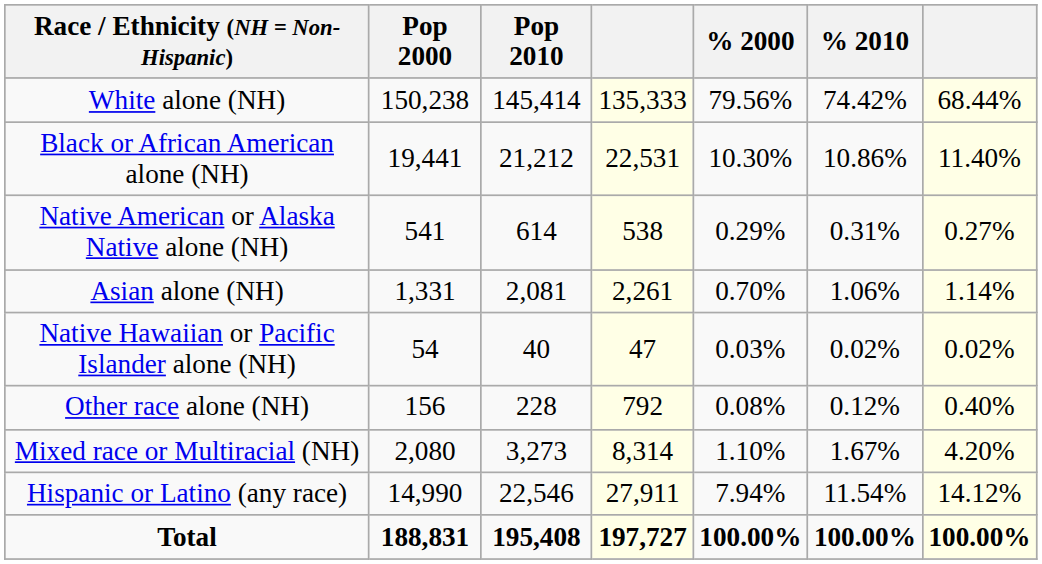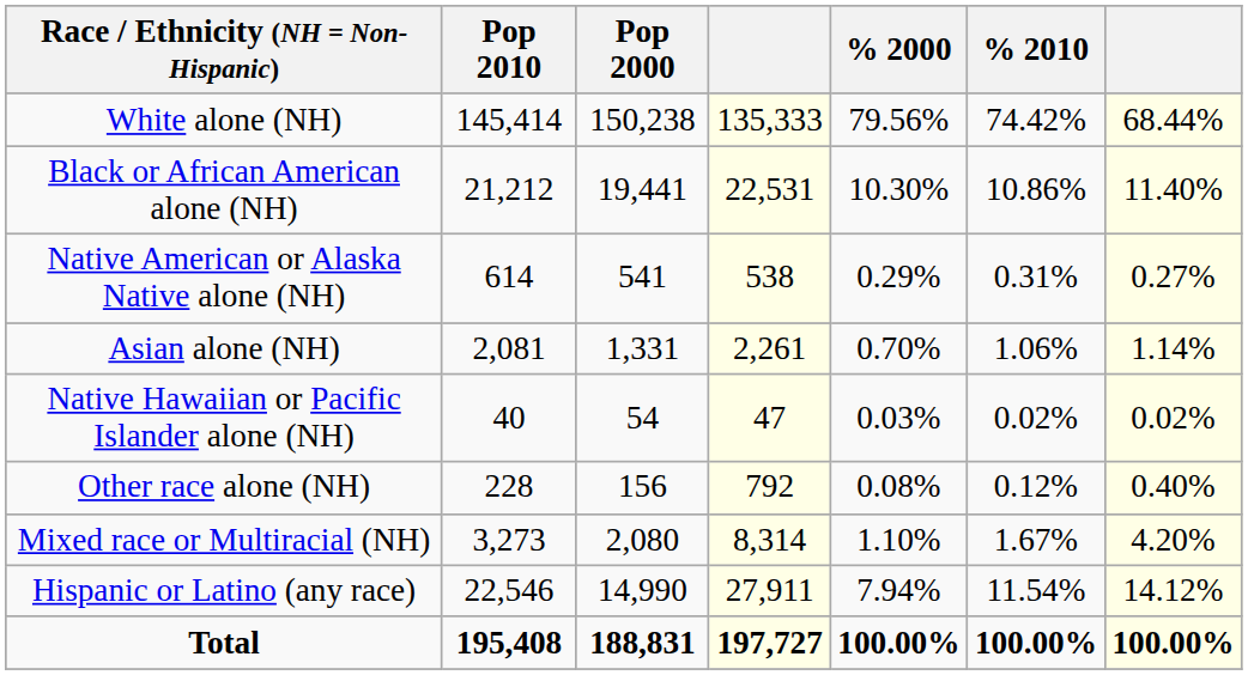columns swapped: Pop 2000 <-> Pop 2010
